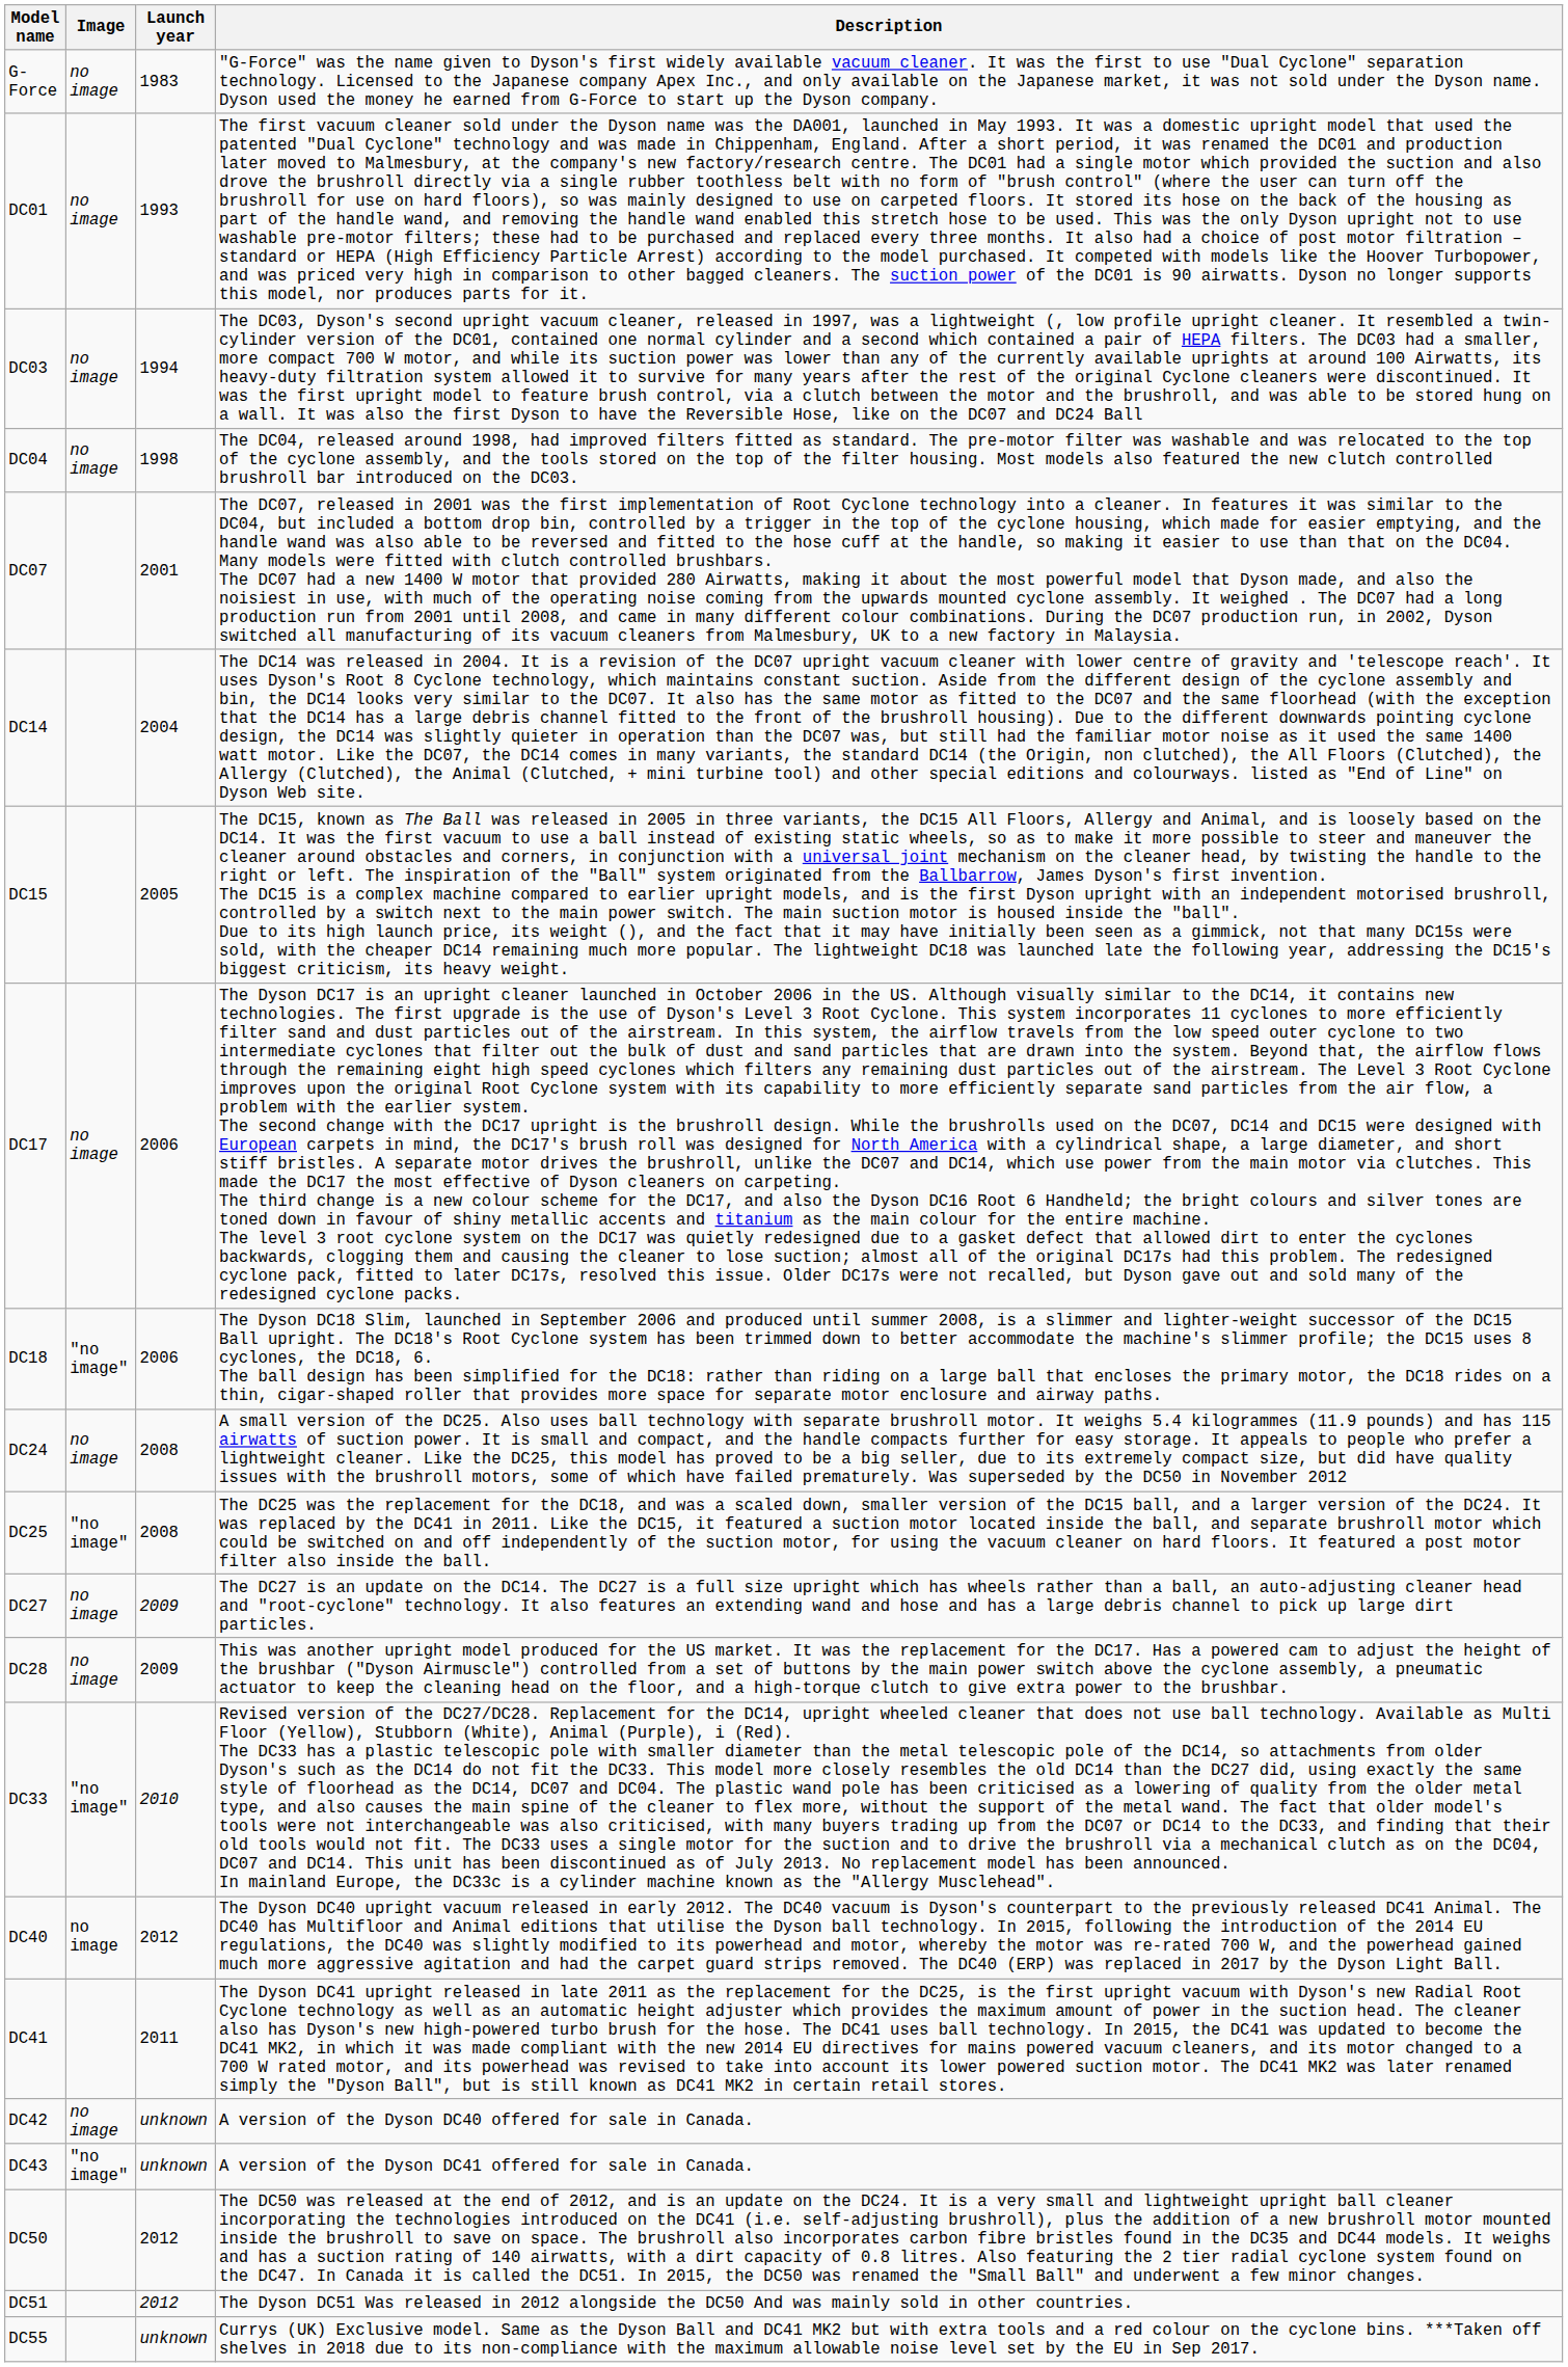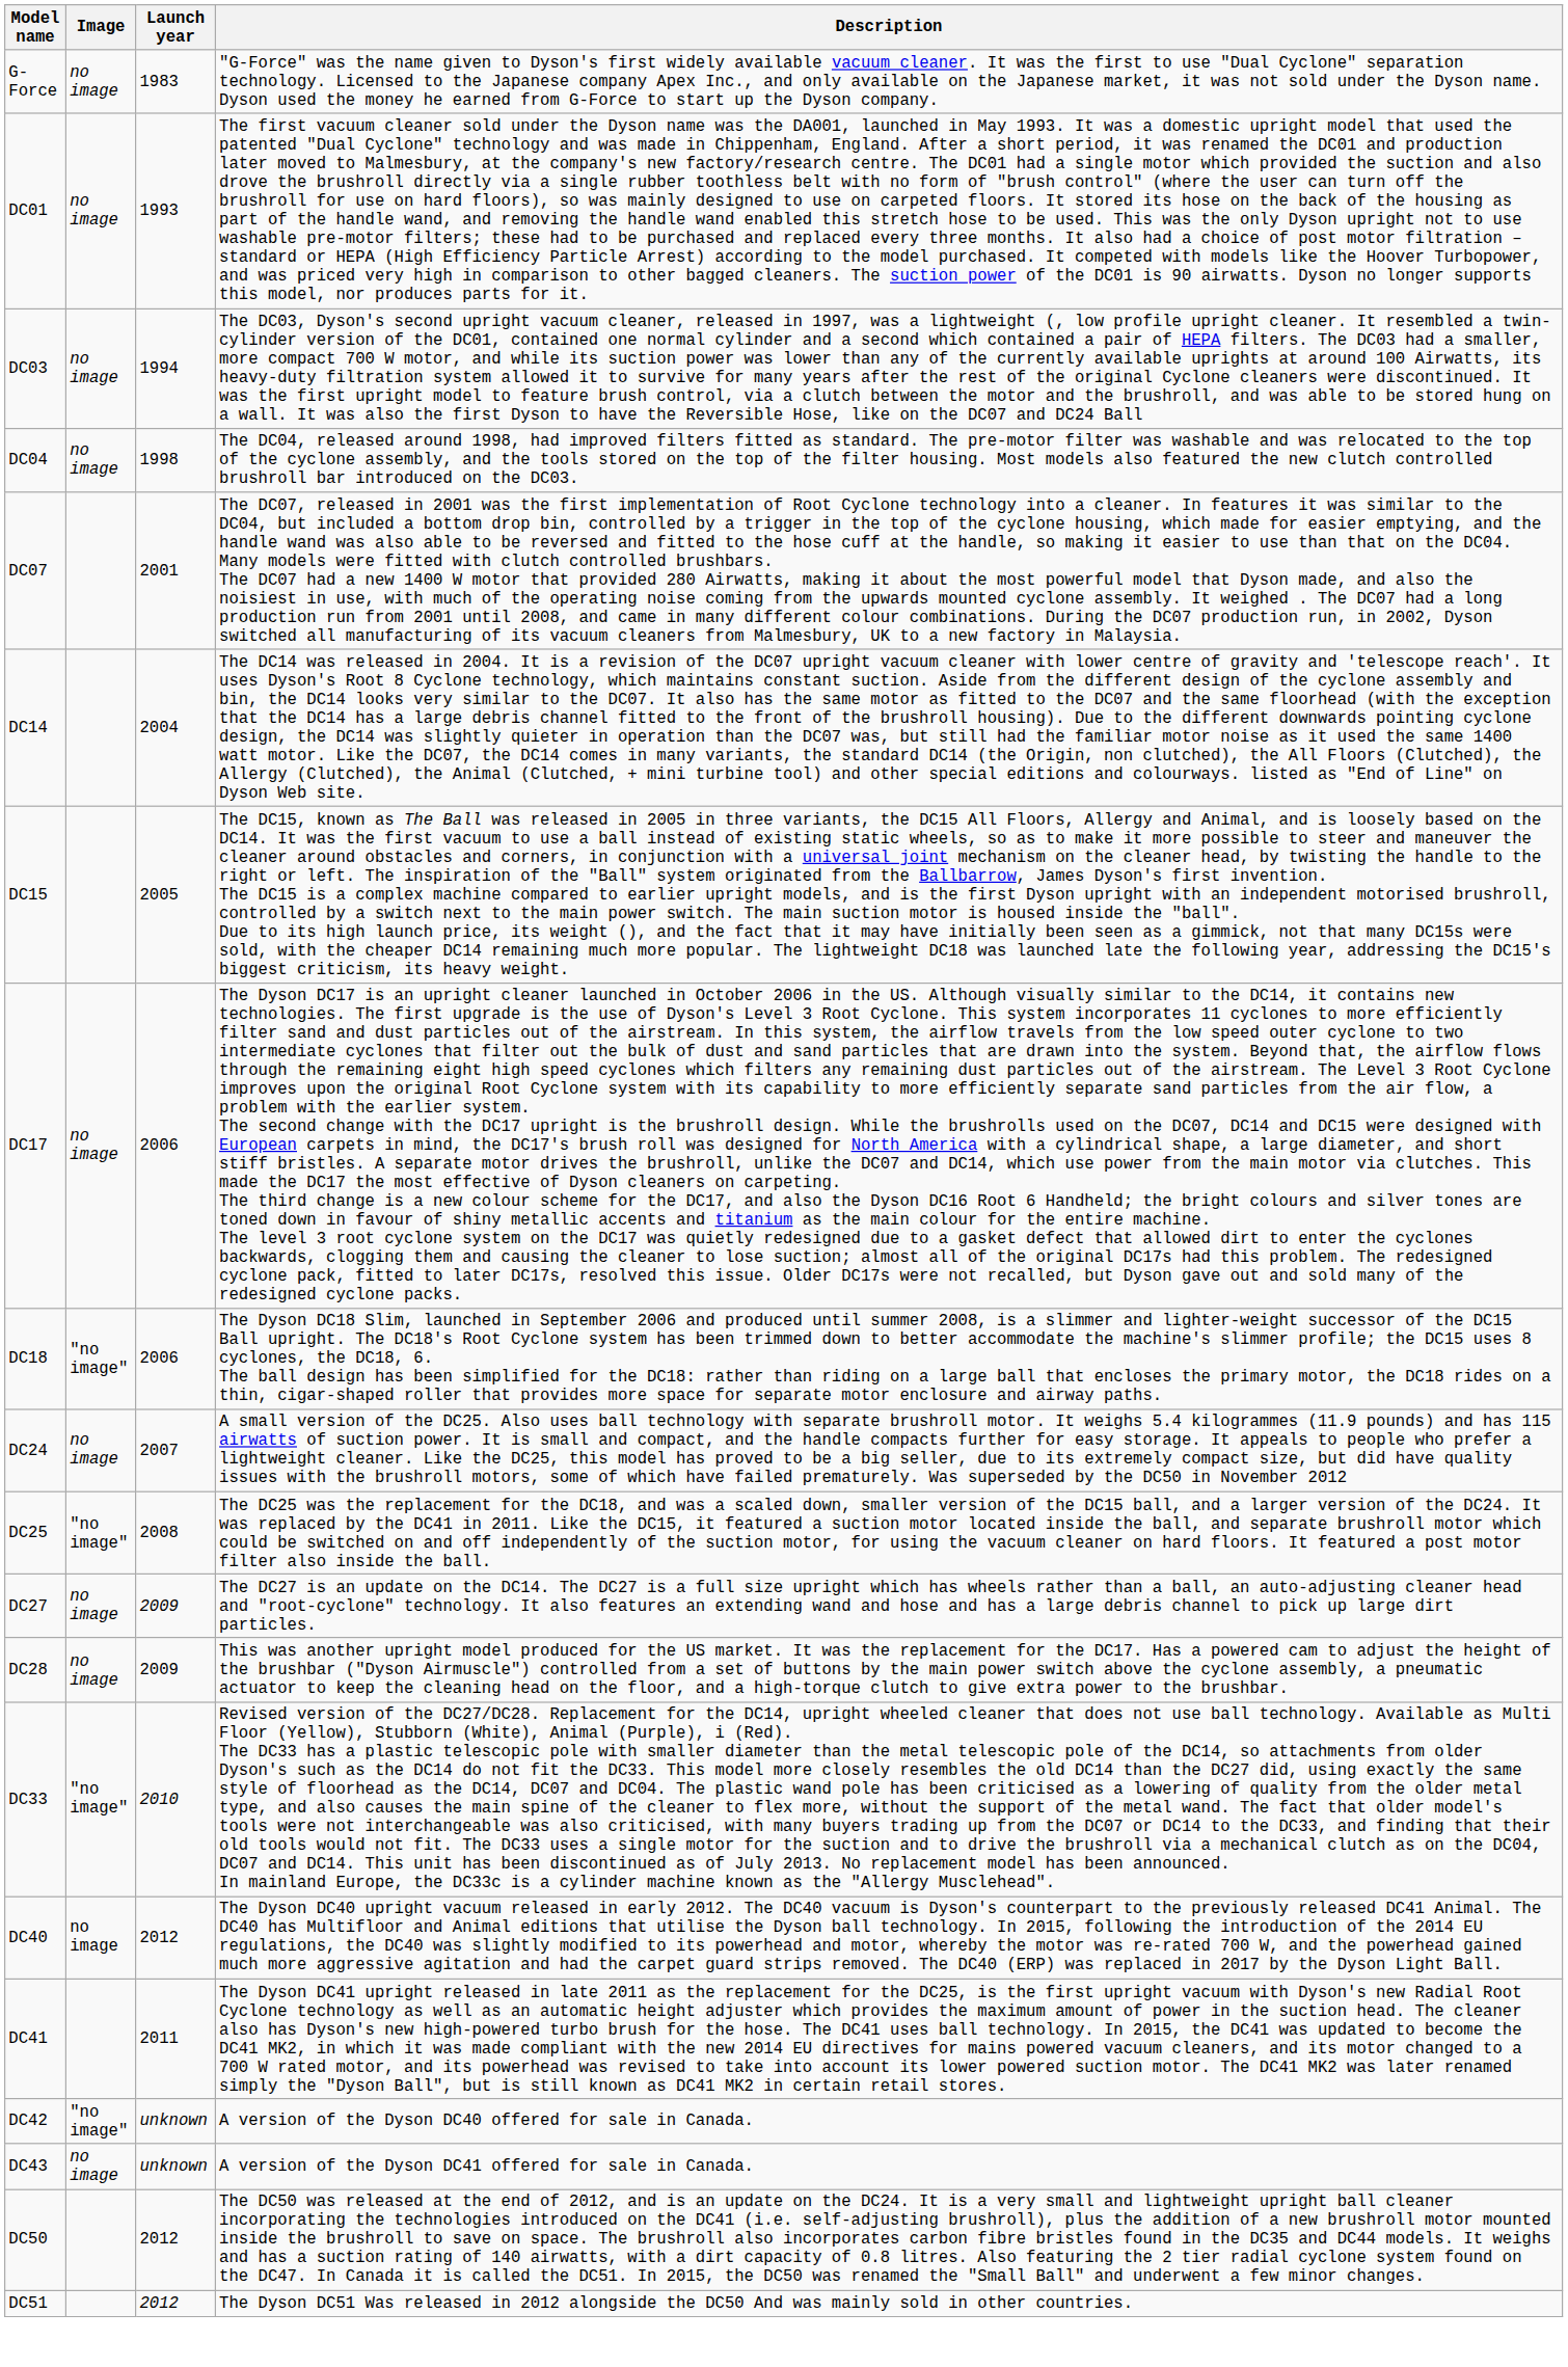DC24 | Launch year: 2008 -> 2007
DC42 | Image: no image -> "no image"
DC43 | Image: "no image" -> no image
- row: DC55 | unknown | Currys (UK) Exclusive model. Same as the Dyson Ball and DC41 MK2 but with extra tools and a red colour on the cyclone bins. ***Taken off shelves in 2018 due to its non-compliance with the maximum allowable noise level set by the EU in Sep 2017.
